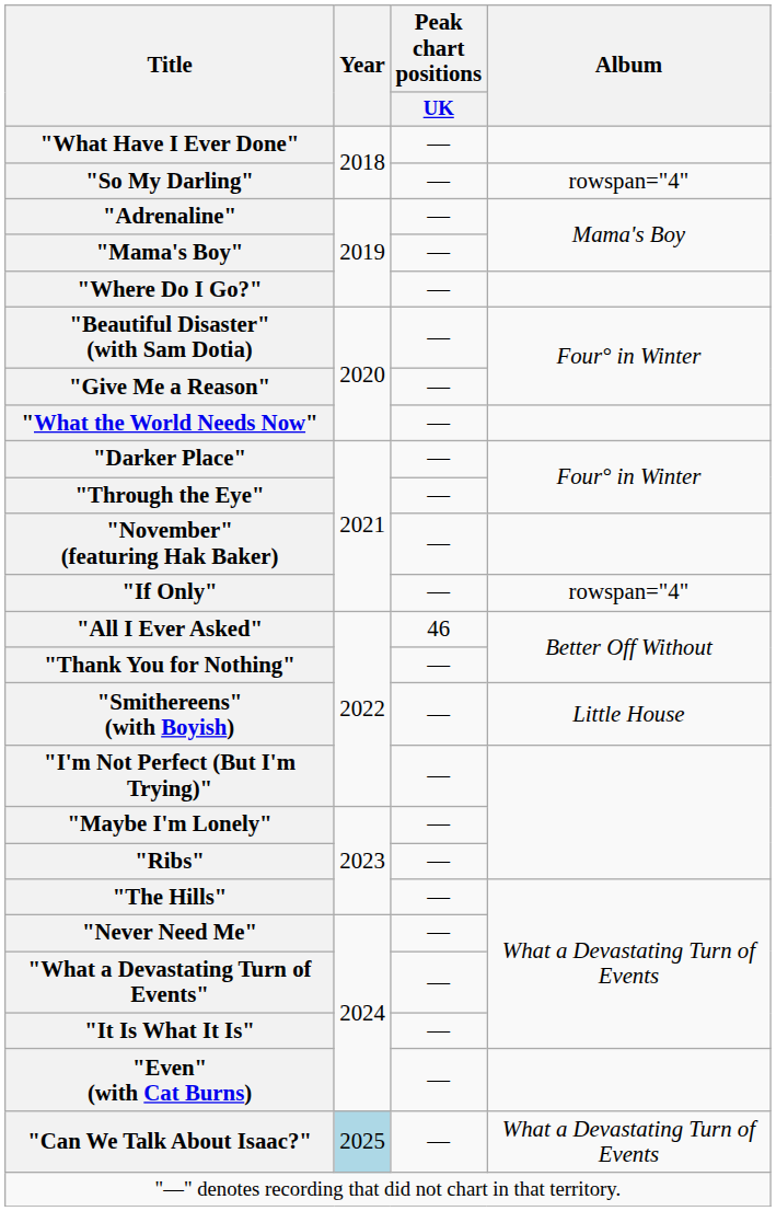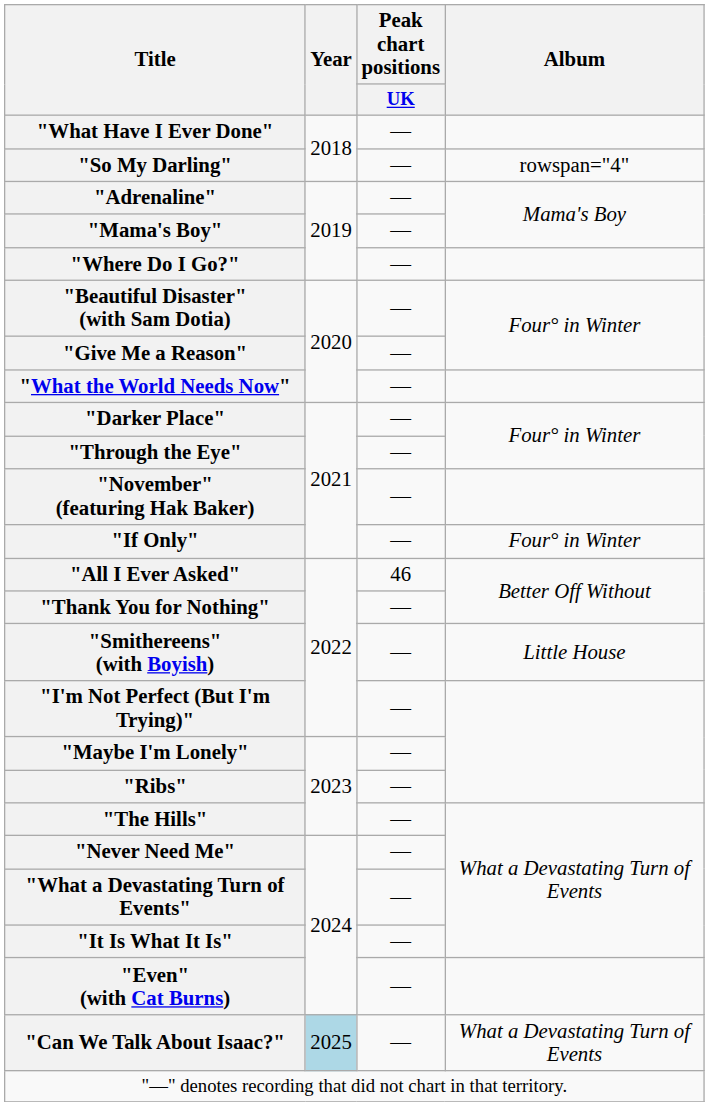"If Only" | Album: rowspan="4" -> Four° in Winter
